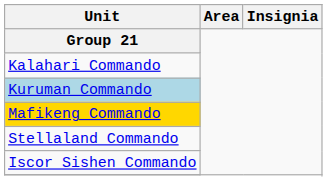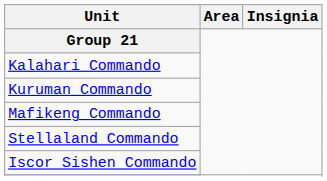Kuruman Commando | Unit / Group 21: lightblue background -> no background
Mafikeng Commando | Unit / Group 21: gold background -> no background
